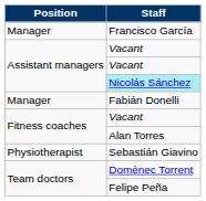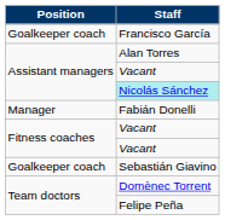row 2 | Position: Manager -> Goalkeeper coach
row 3 | Staff: Vacant -> Alan Torres
row 8 | Staff: Alan Torres -> Vacant
row 9 | Position: Physiotherapist -> Goalkeeper coach
